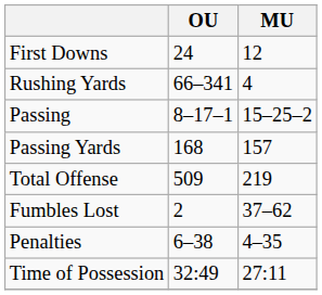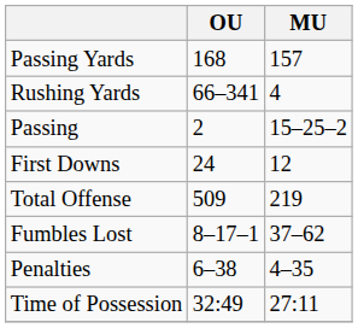rows swapped: First Downs <-> Passing Yards
Passing | OU: 8–17–1 -> 2
Fumbles Lost | OU: 2 -> 8–17–1
